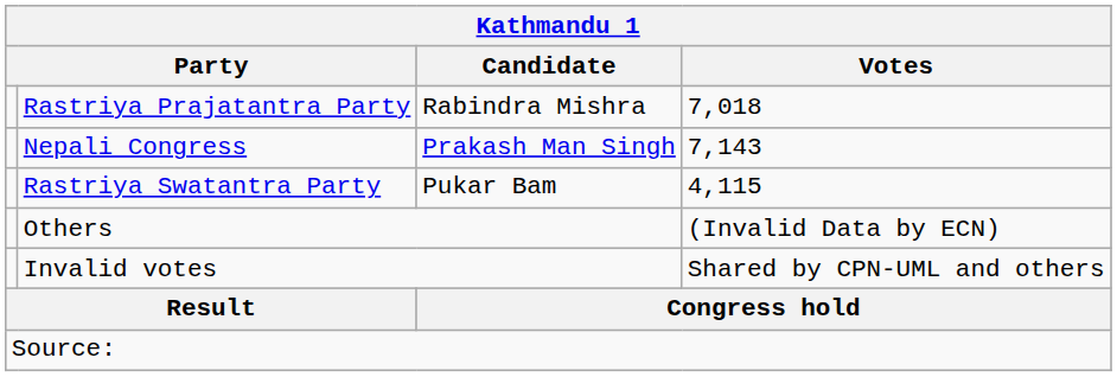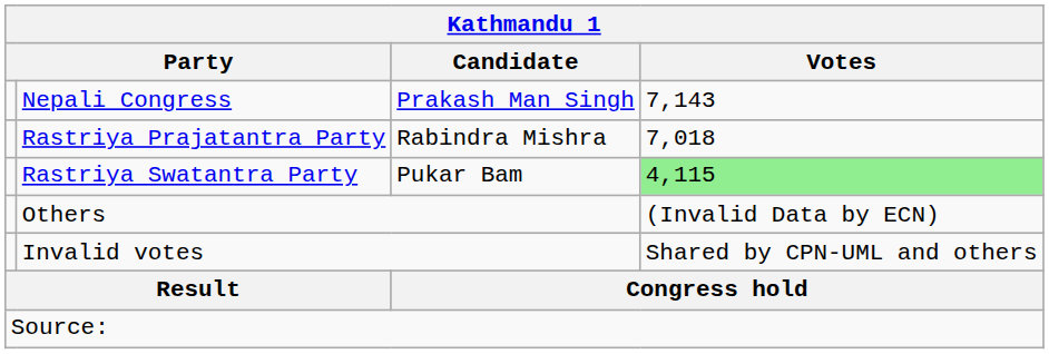rows swapped: Nepali Congress <-> Rastriya Prajatantra Party
Rastriya Swatantra Party | Votes: no background -> lightgreen background
